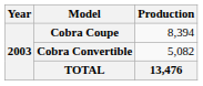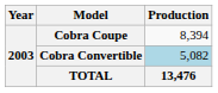Cobra Convertible | Production: no background -> lightblue background
